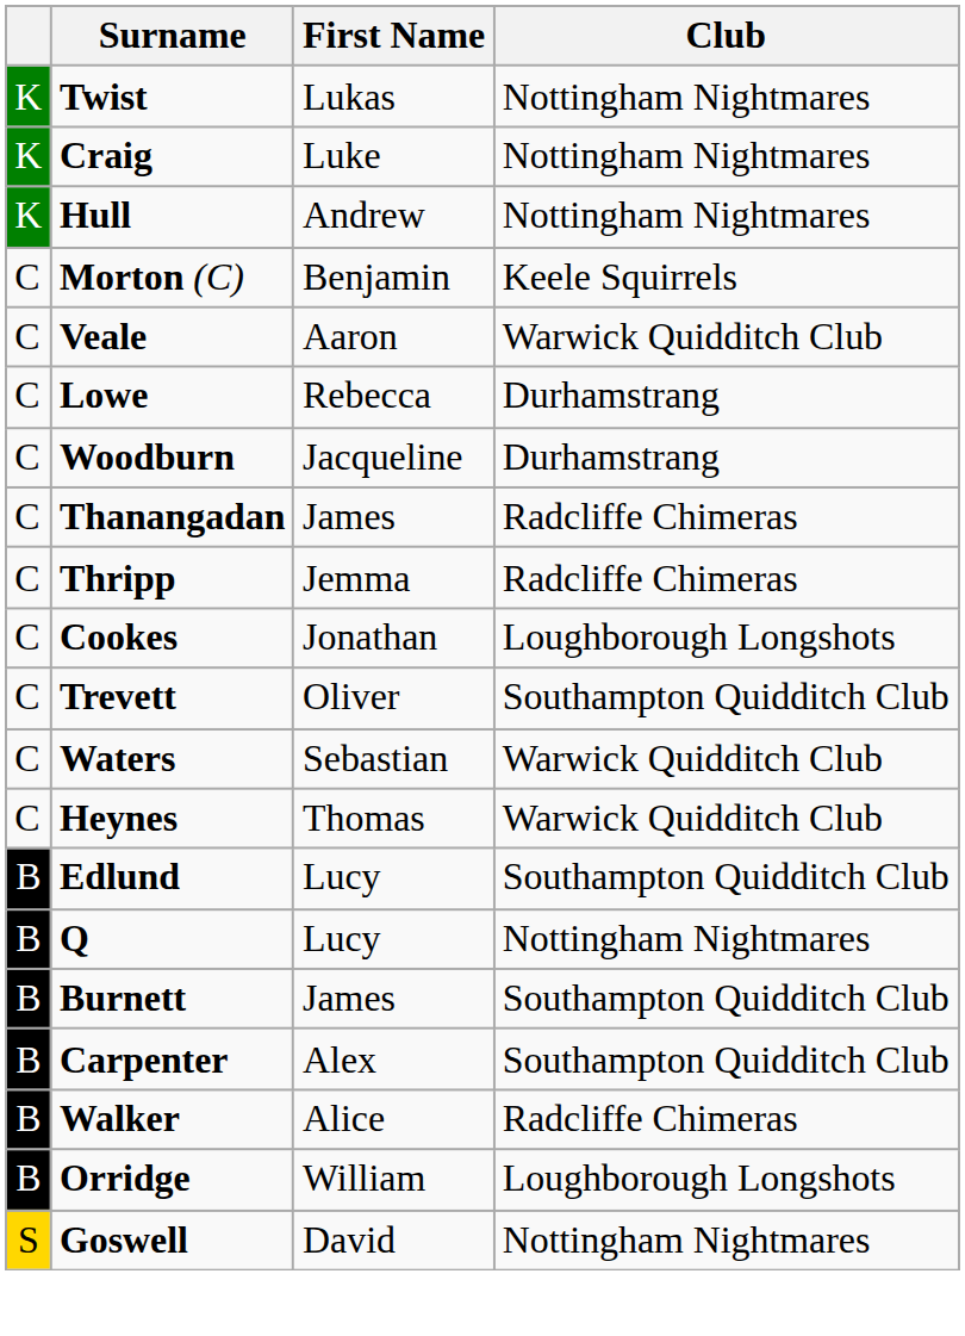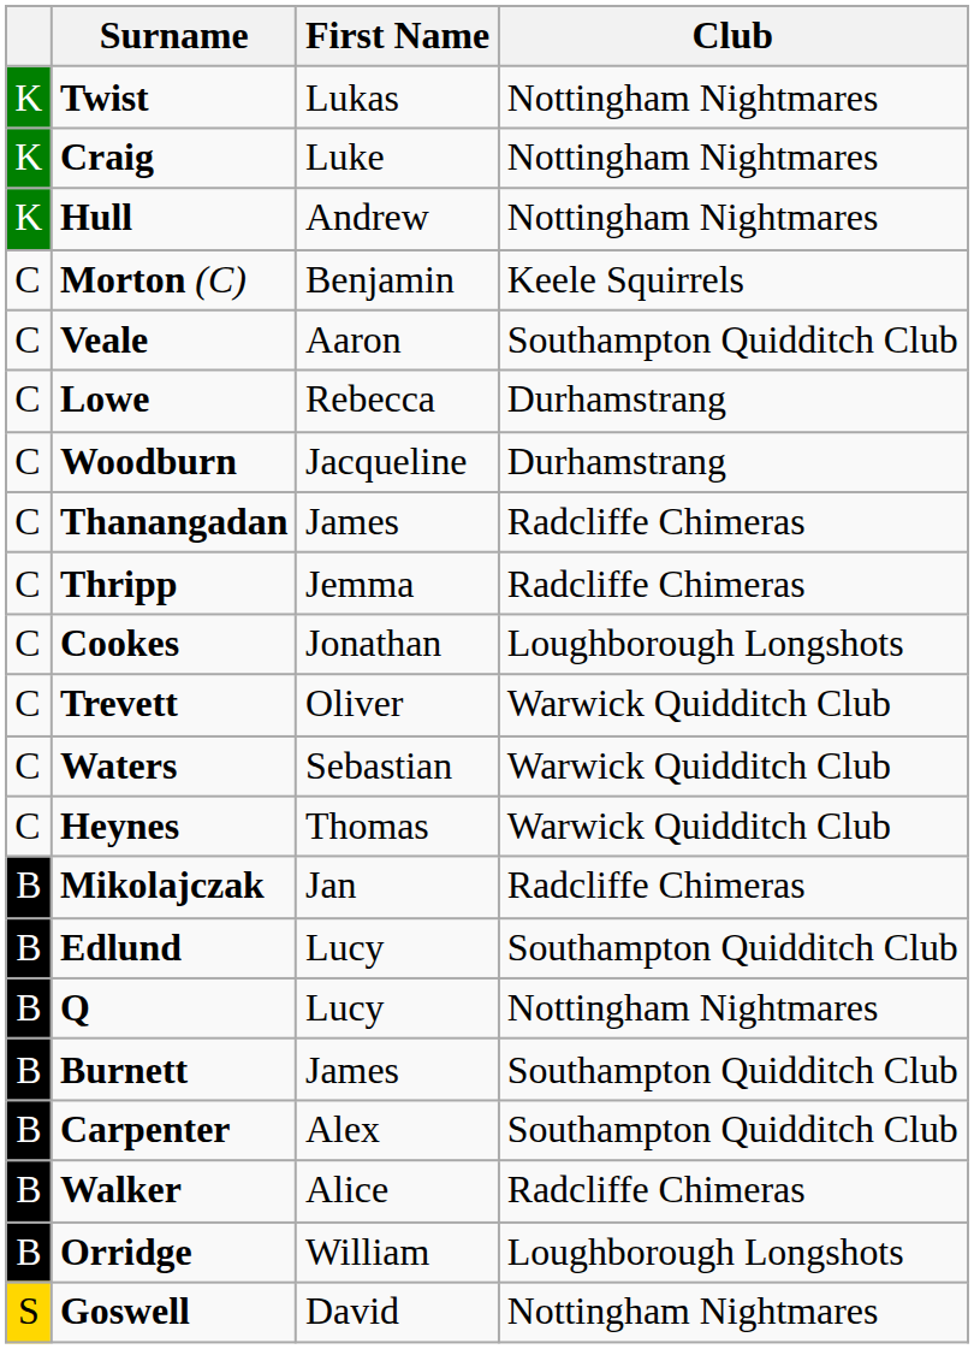Veale | Club: Warwick Quidditch Club -> Southampton Quidditch Club
Trevett | Club: Southampton Quidditch Club -> Warwick Quidditch Club
+ row: B | Mikolajczak | Jan | Radcliffe Chimeras
